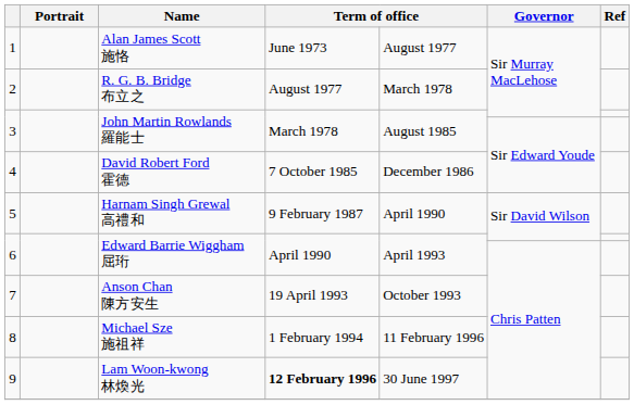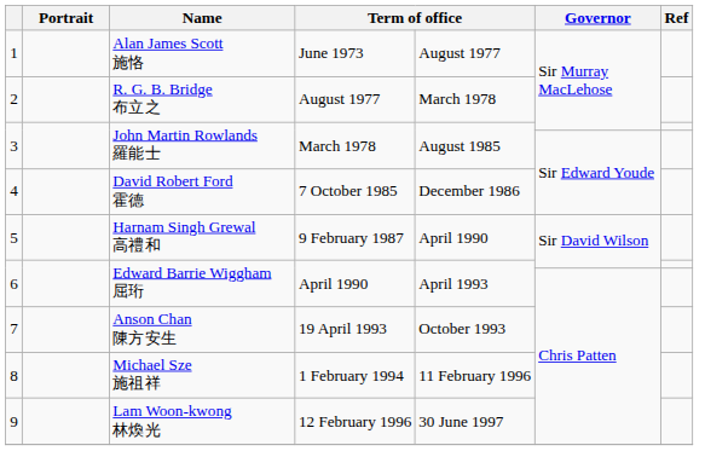9 | column 4: bold -> normal
